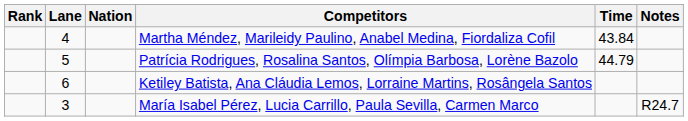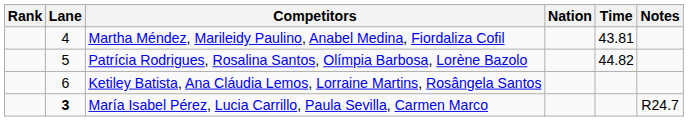columns swapped: Nation <-> Competitors
row 2 | Time: 43.84 -> 43.81
row 3 | Time: 44.79 -> 44.82
row 5 | Lane: normal -> bold
